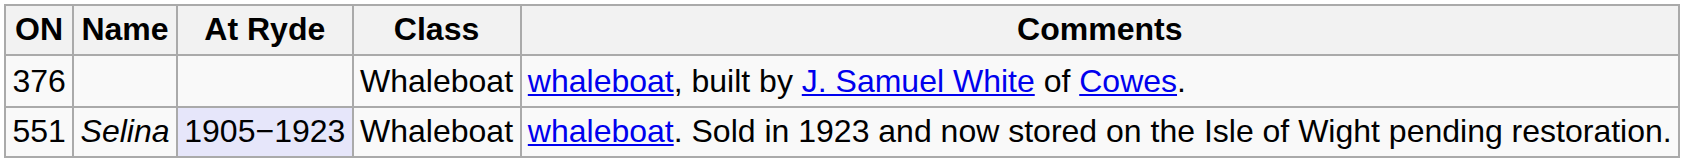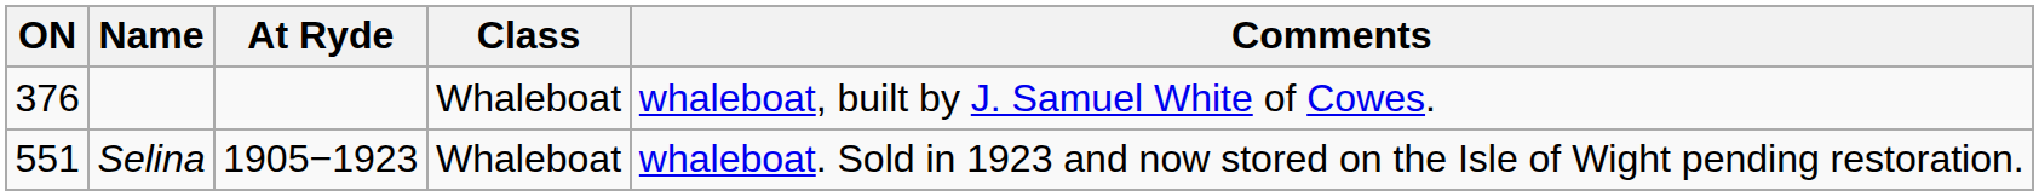Selina | At Ryde: lavender background -> no background
